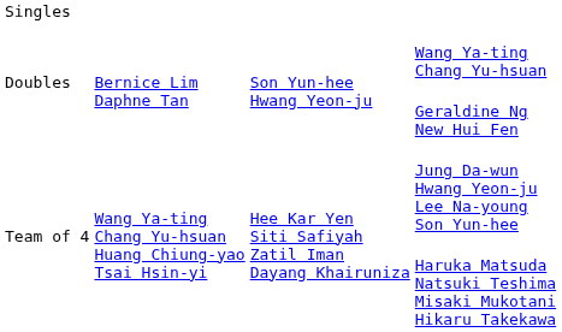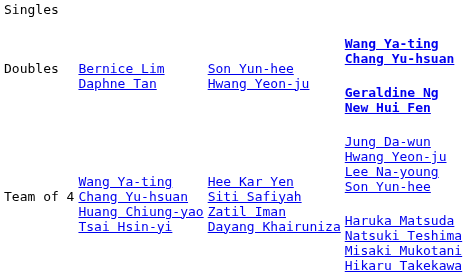Wang Ya-ting Chang Yu-hsuan | column 4: normal -> bold
Geraldine Ng New Hui Fen | column 4: normal -> bold
